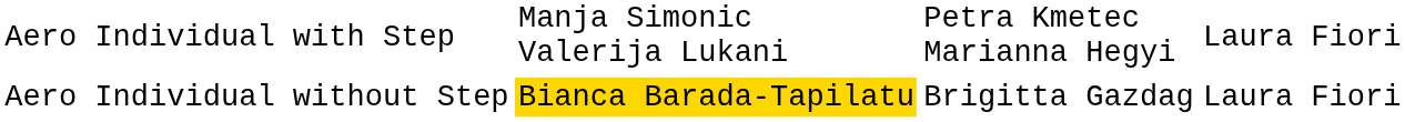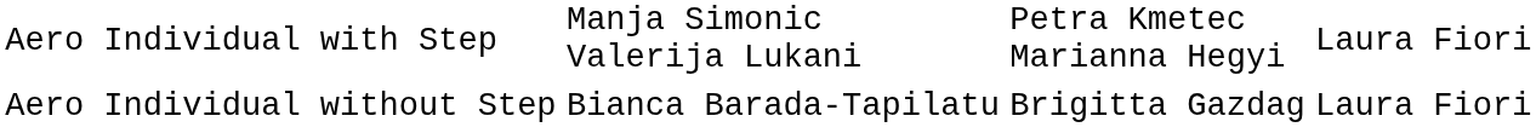Aero Individual without Step | column 2: gold background -> no background
